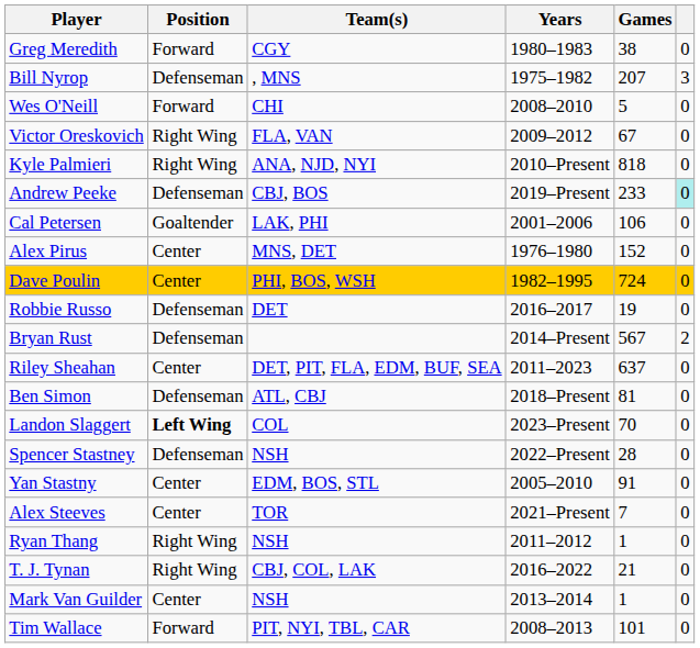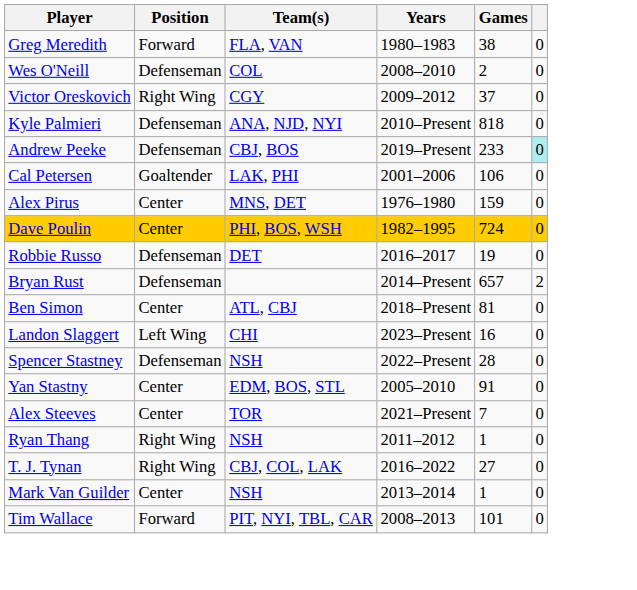Greg Meredith | Team(s): CGY -> FLA, VAN
- row: Bill Nyrop | Defenseman | , MNS | 1975–1982 | 207 | 3
Wes O'Neill | Position: Forward -> Defenseman
Wes O'Neill | Team(s): CHI -> COL
Wes O'Neill | Games: 5 -> 2
Victor Oreskovich | Team(s): FLA, VAN -> CGY
Victor Oreskovich | Games: 67 -> 37
Kyle Palmieri | Position: Right Wing -> Defenseman
Alex Pirus | Games: 152 -> 159
Bryan Rust | Games: 567 -> 657
- row: Riley Sheahan | Center | DET, PIT, FLA, EDM, BUF, SEA | 2011–2023 | 637 | 0
Ben Simon | Position: Defenseman -> Center
Landon Slaggert | Position: bold -> normal
Landon Slaggert | Team(s): COL -> CHI
Landon Slaggert | Games: 70 -> 16
T. J. Tynan | Games: 21 -> 27
